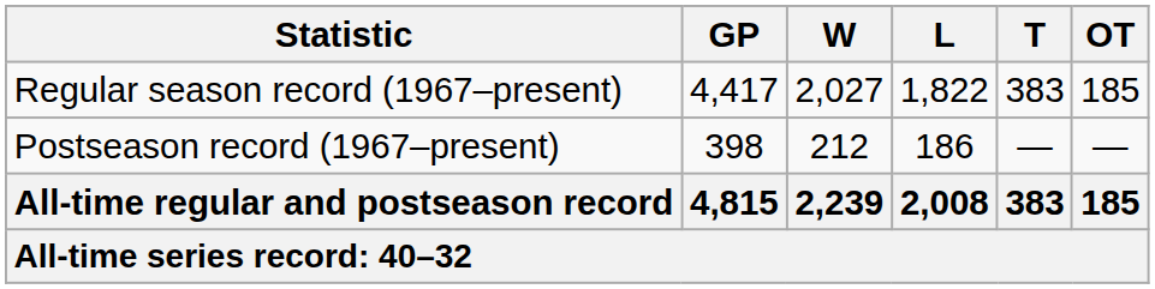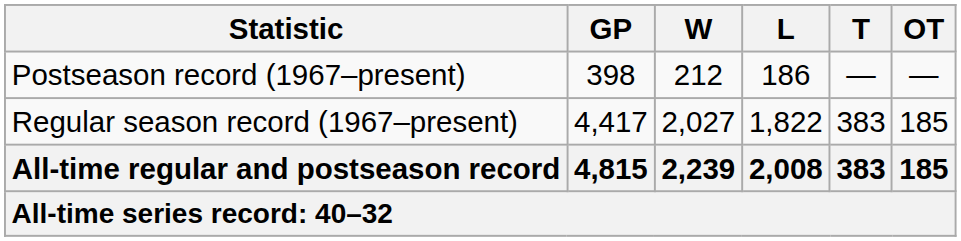rows swapped: Regular season record (1967–present) <-> Postseason record (1967–present)
